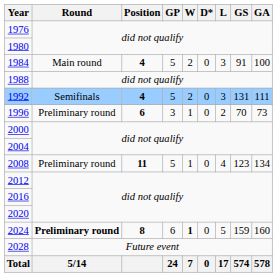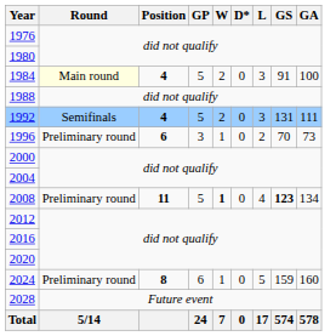1984 | Round: no background -> lightyellow background
2008 | W: normal -> bold
2008 | GS: normal -> bold
2024 | Round: bold -> normal
2024 | W: bold -> normal
